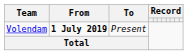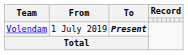Volendam | From: bold -> normal
Volendam | To: normal -> bold
